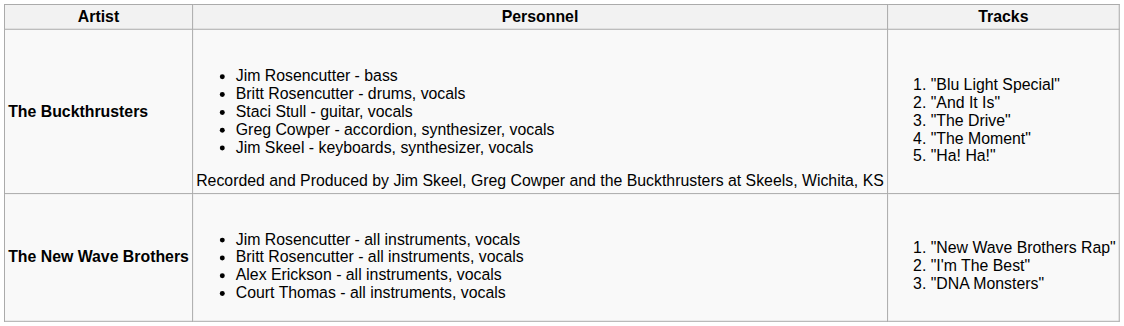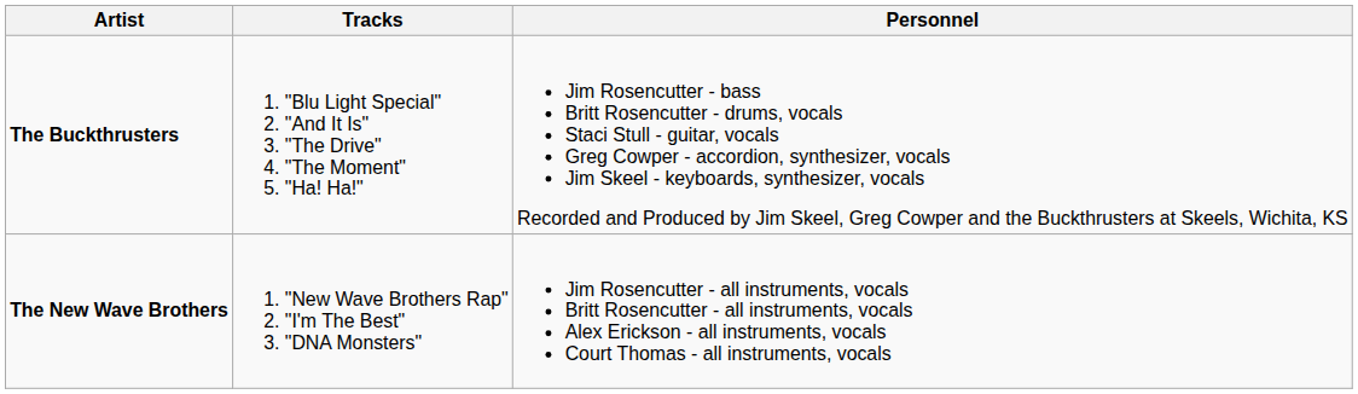columns swapped: Tracks <-> Personnel
